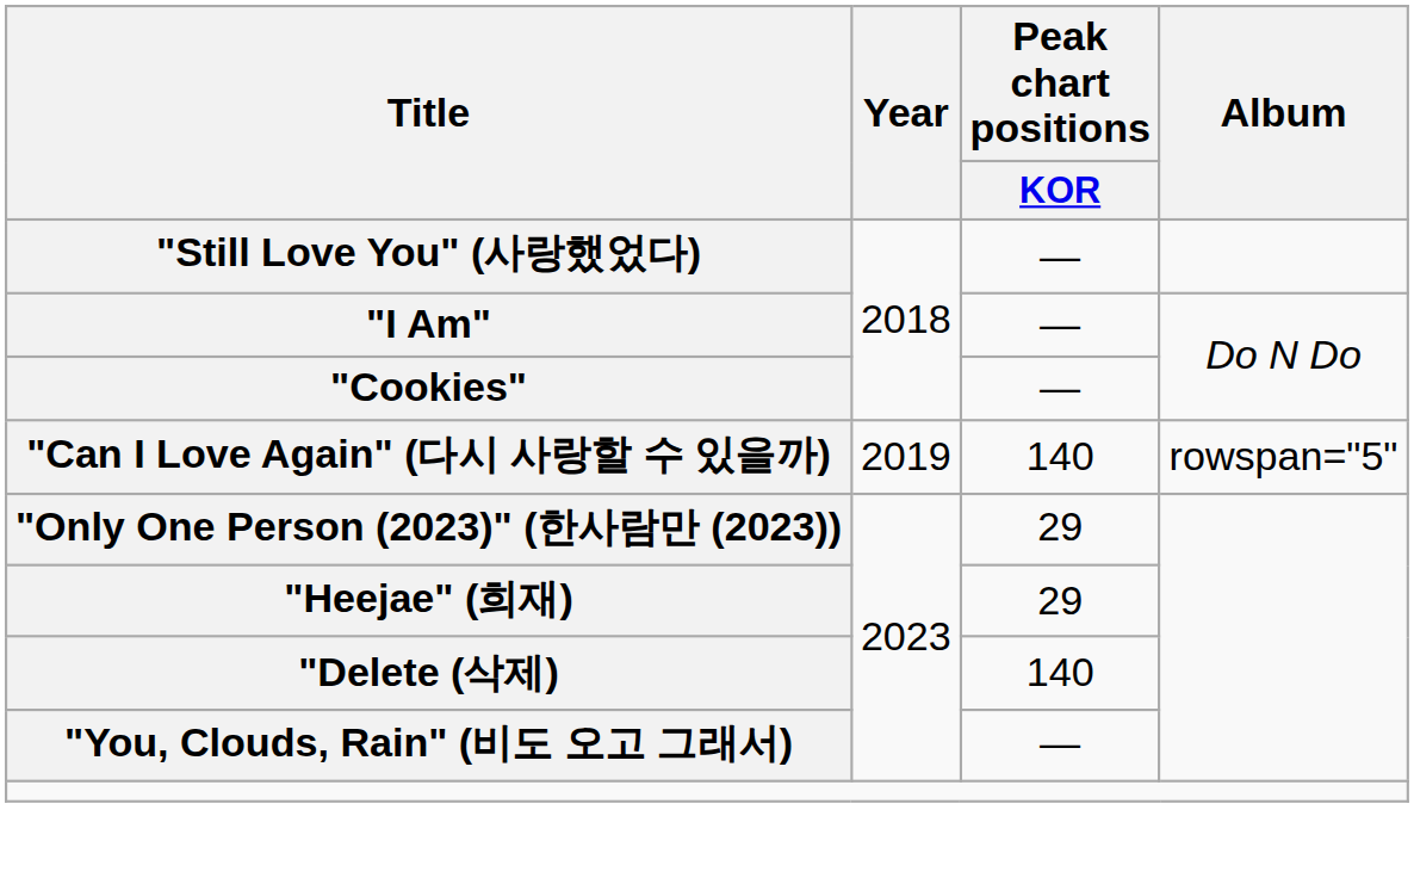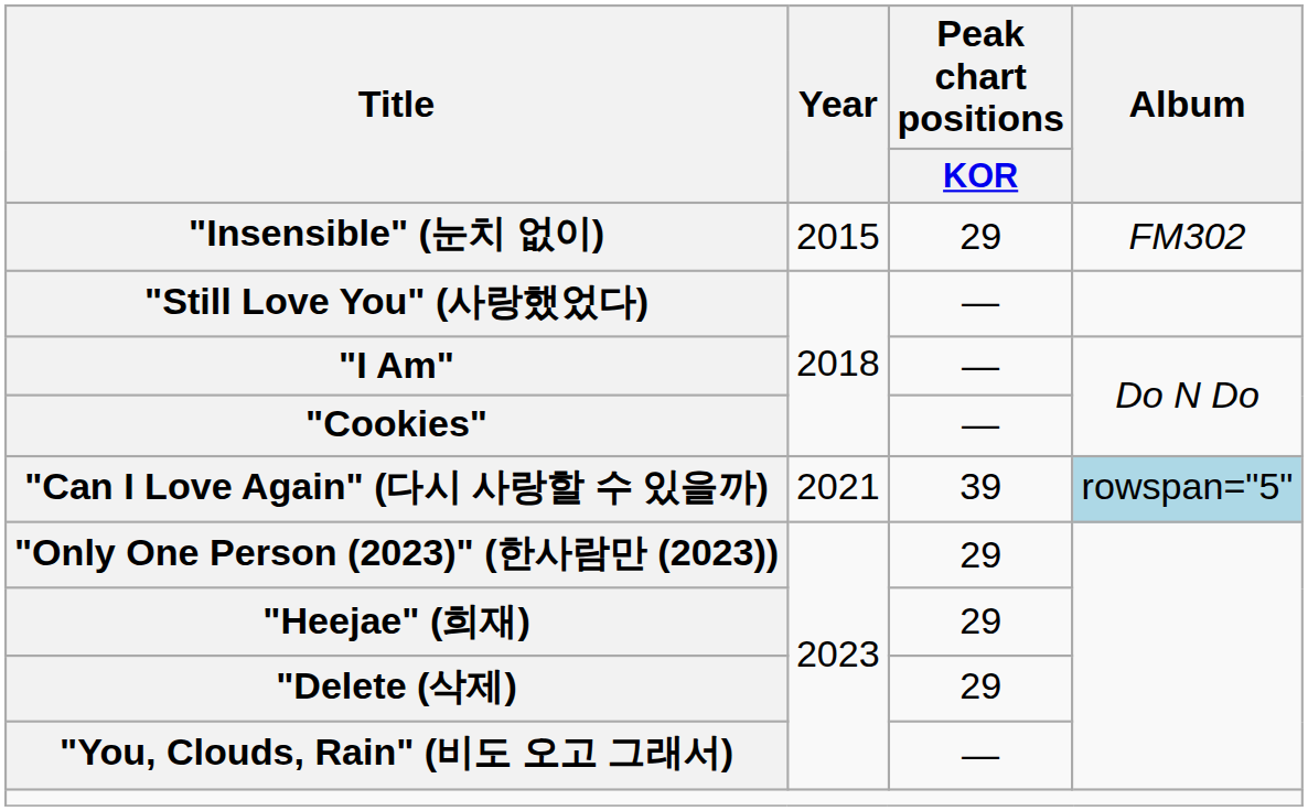+ row: "Insensible" (눈치 없이) | 2015 | 29 | FM302
"Can I Love Again" (다시 사랑할 수 있을까) | Year: 2019 -> 2021
"Can I Love Again" (다시 사랑할 수 있을까) | Peak chart positions / KOR: 140 -> 39
"Can I Love Again" (다시 사랑할 수 있을까) | Album: no background -> lightblue background
"Delete (삭제) | Peak chart positions / KOR: 140 -> 29
